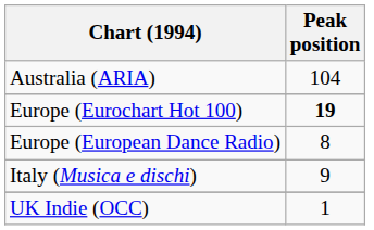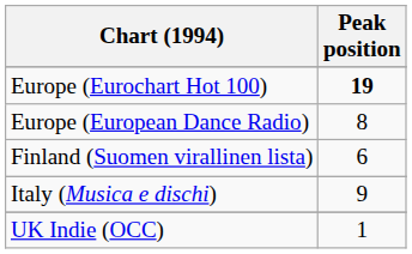- row: Australia (ARIA) | 104
+ row: Finland (Suomen virallinen lista) | 6
